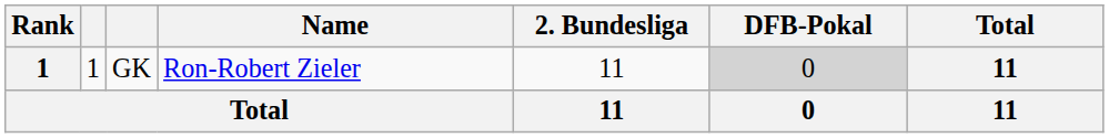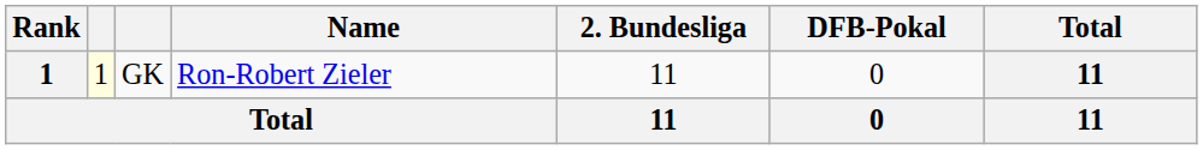GK | column 2: no background -> lightyellow background
GK | DFB-Pokal: lightgrey background -> no background
